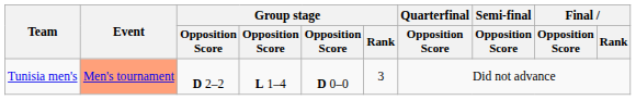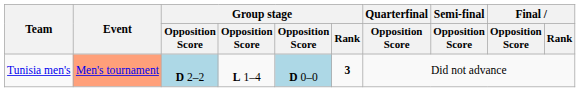Tunisia men's | column 3: no background -> lightblue background
Tunisia men's | column 5: no background -> lightblue background
Tunisia men's | Group stage / Rank: normal -> bold
